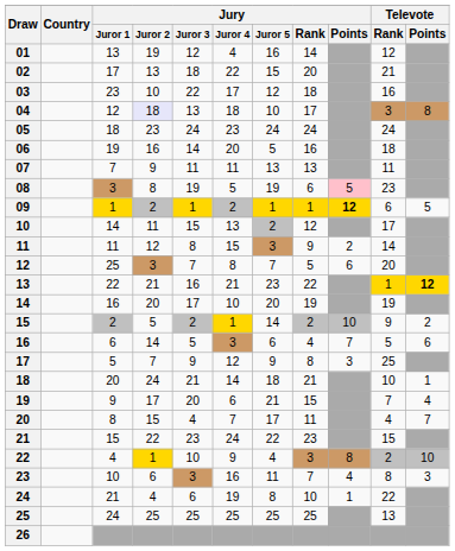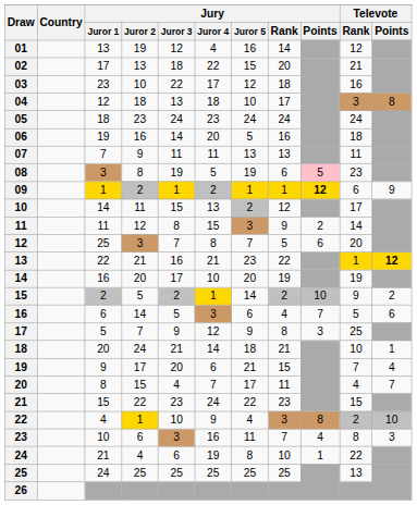04 | Jury / Juror 2: lavender background -> no background
09 | Televote / Points: 5 -> 9
